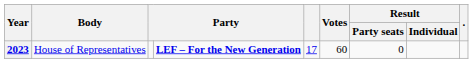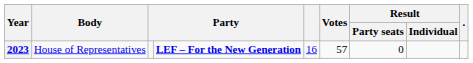2023 | column 5: 17 -> 16
2023 | Votes: 60 -> 57
